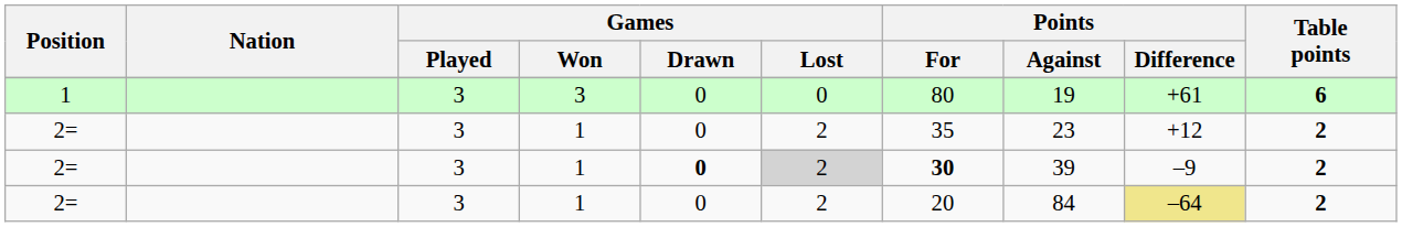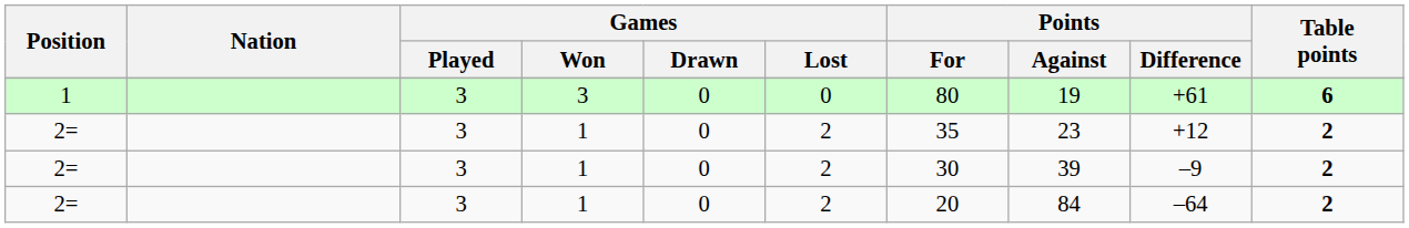row 5 | Games / Drawn: bold -> normal
row 5 | Games / Lost: lightgrey background -> no background
row 5 | Points / For: bold -> normal
row 6 | Points / Difference: khaki background -> no background
